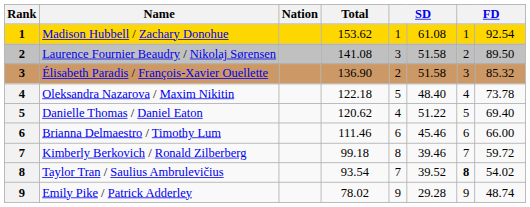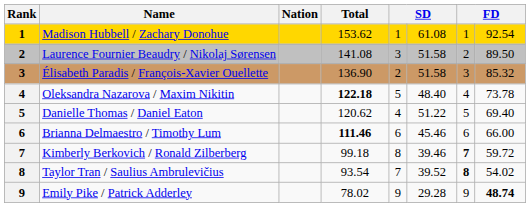Oleksandra Nazarova / Maxim Nikitin | Total: normal -> bold
Brianna Delmaestro / Timothy Lum | Total: normal -> bold
Kimberly Berkovich / Ronald Zilberberg | column 7: normal -> bold
Emily Pike / Patrick Adderley | column 8: normal -> bold
